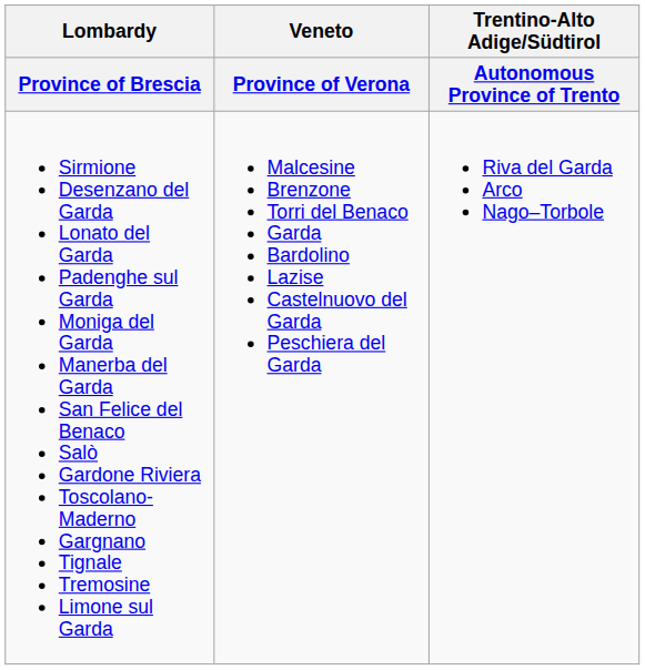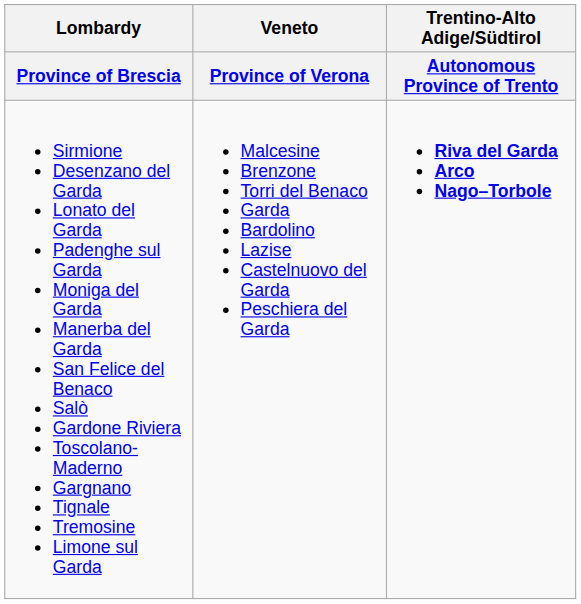row 3 | Trentino-Alto Adige/Südtirol / Autonomous Province of Trento: normal -> bold
